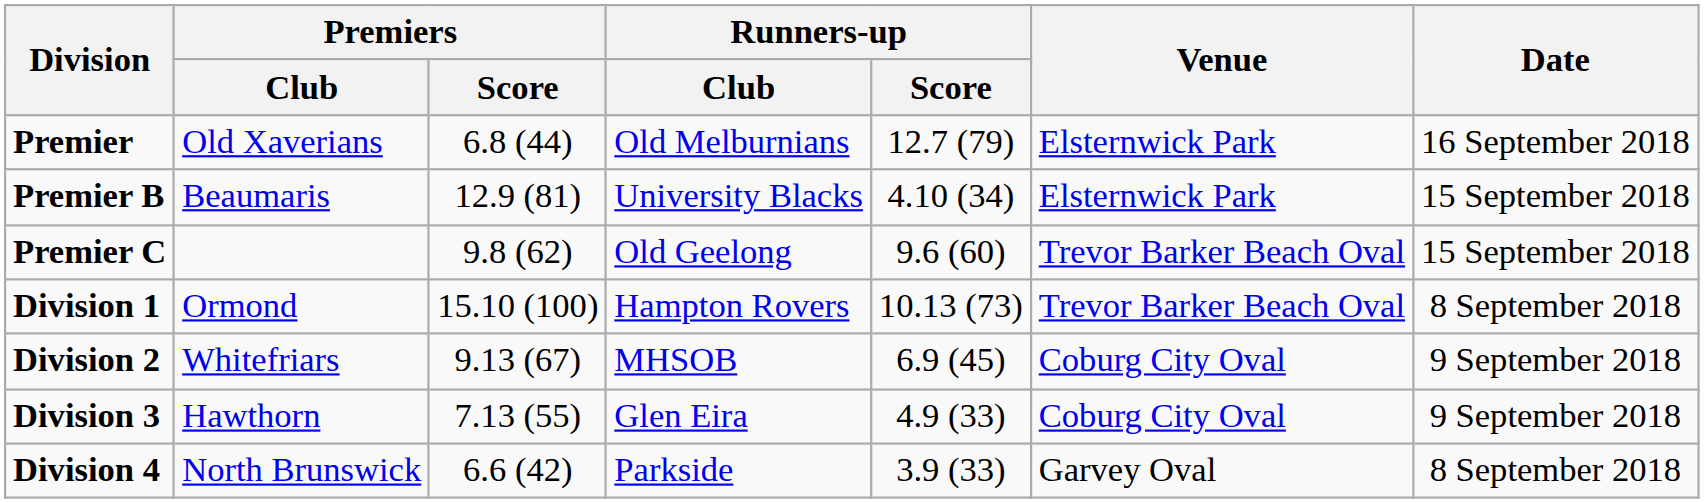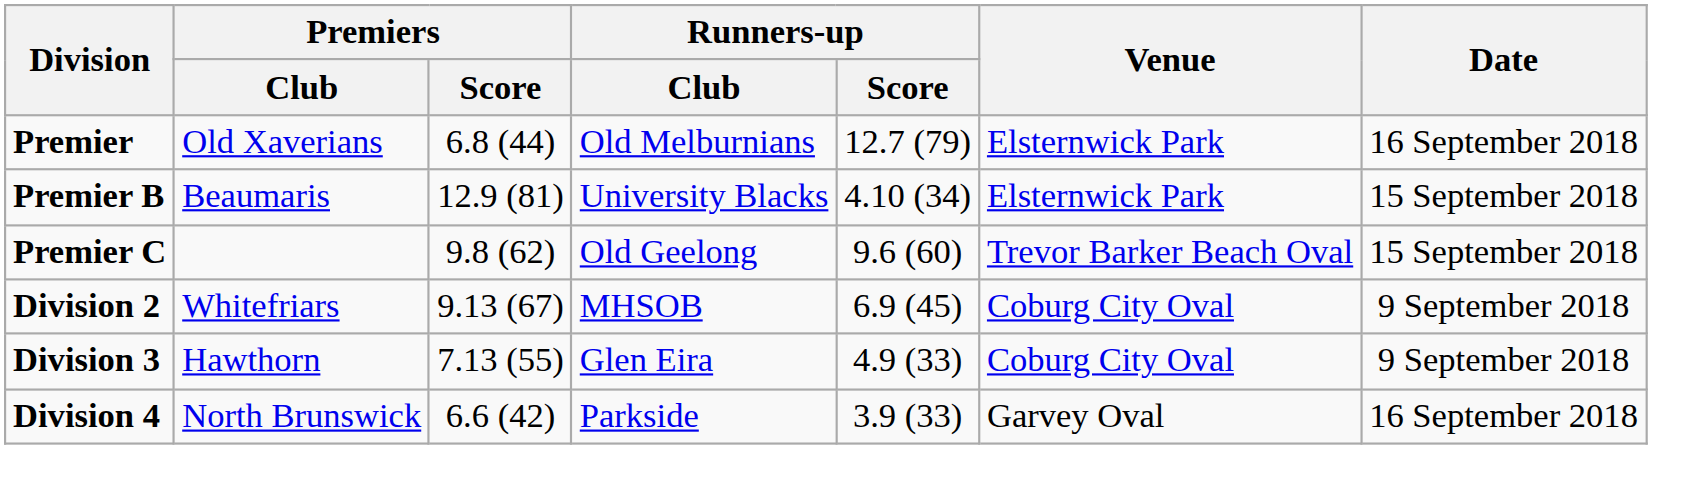- row: Division 1 | Ormond | 15.10 (100) | Hampton Rovers | 10.13 (73) | Trevor Barker Beach Oval | 8 September 2018
Division 4 | Date: 8 September 2018 -> 16 September 2018
